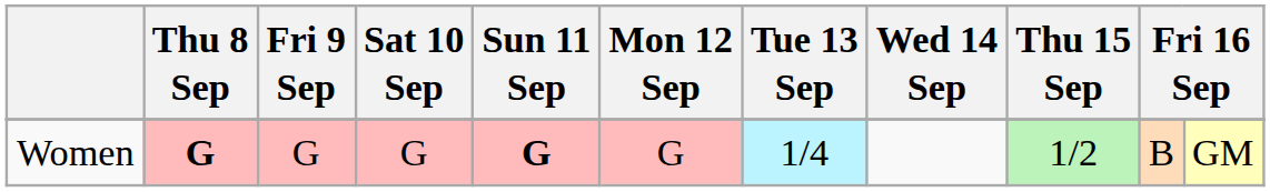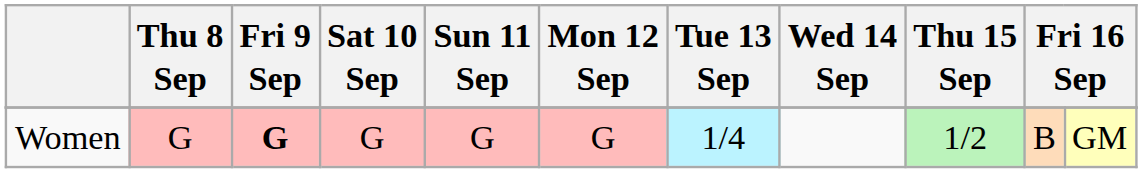Women | Thu 8 Sep: bold -> normal
Women | Fri 9 Sep: normal -> bold
Women | Sun 11 Sep: bold -> normal
